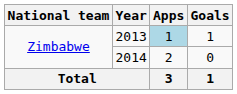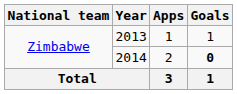2013 | Apps: lightblue background -> no background
2014 | Goals: normal -> bold
